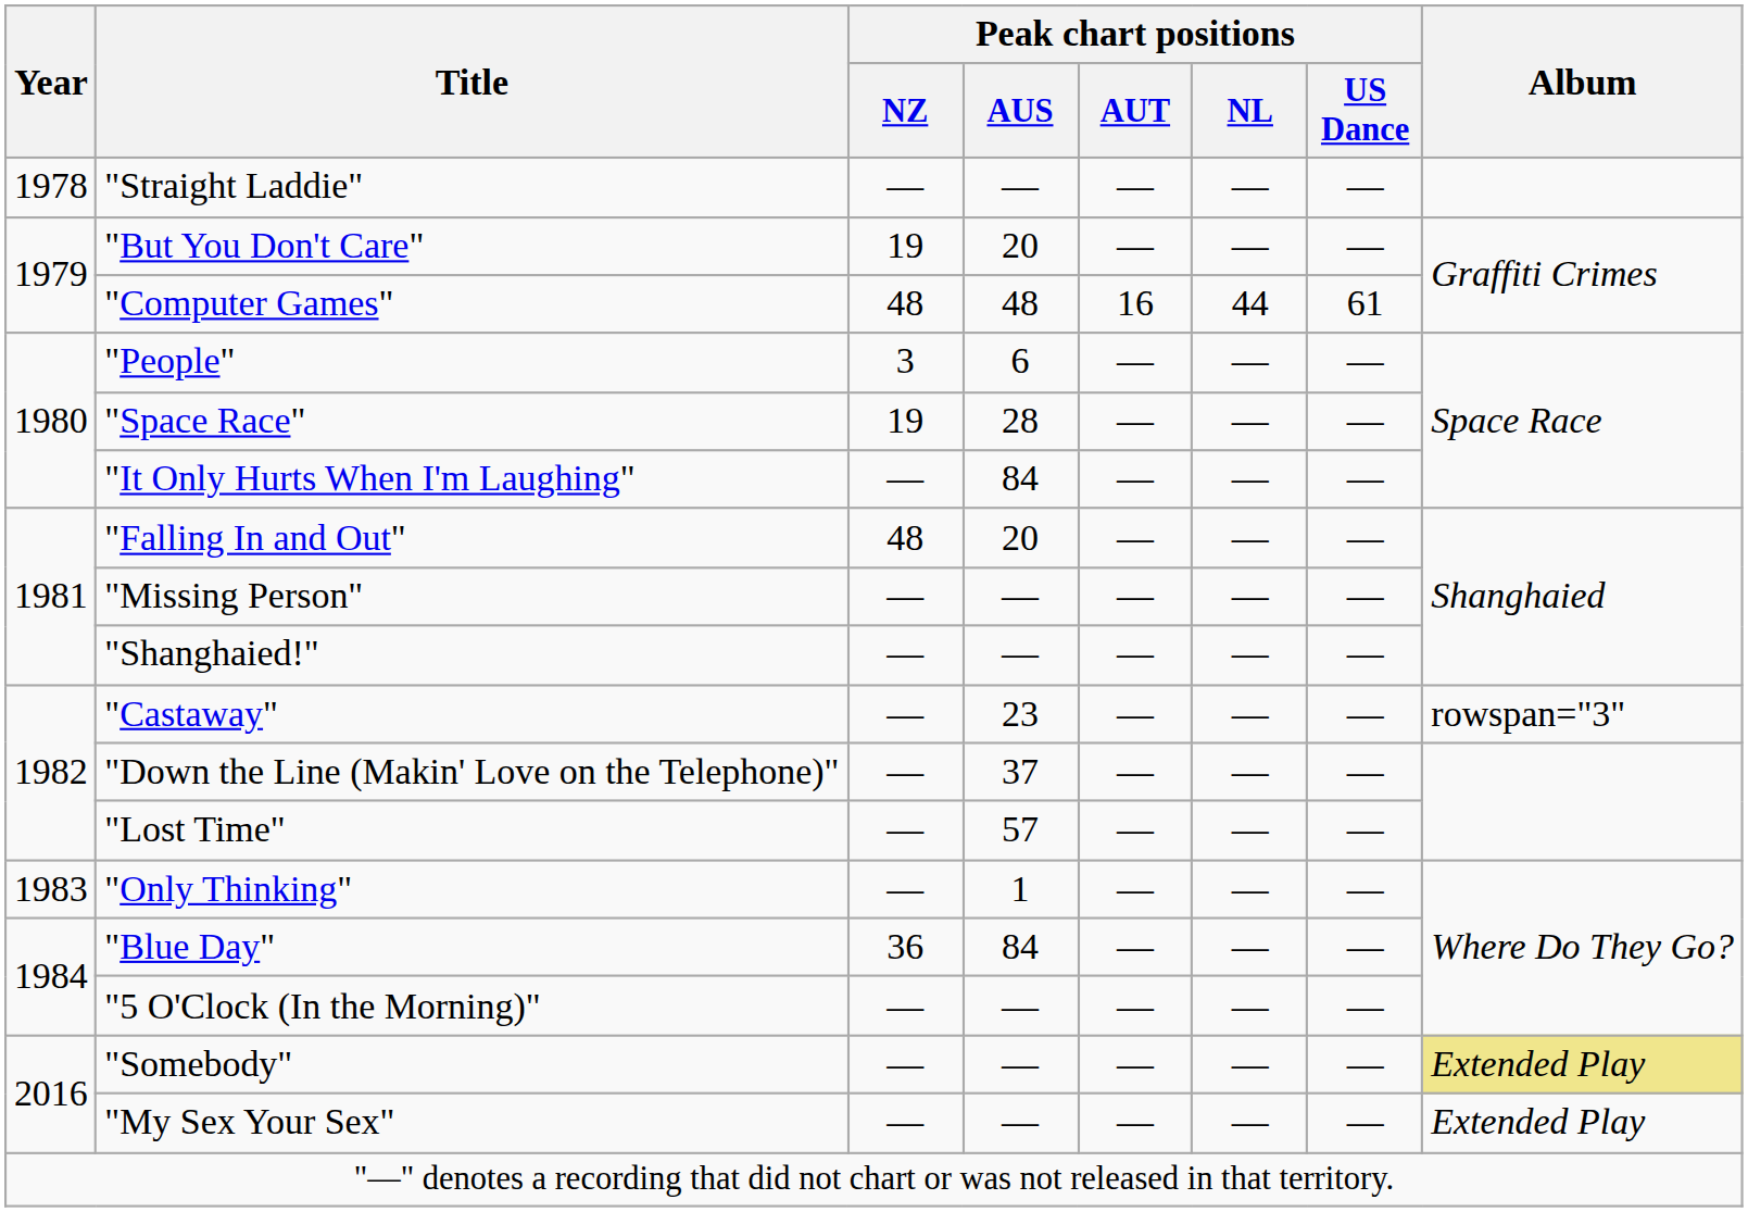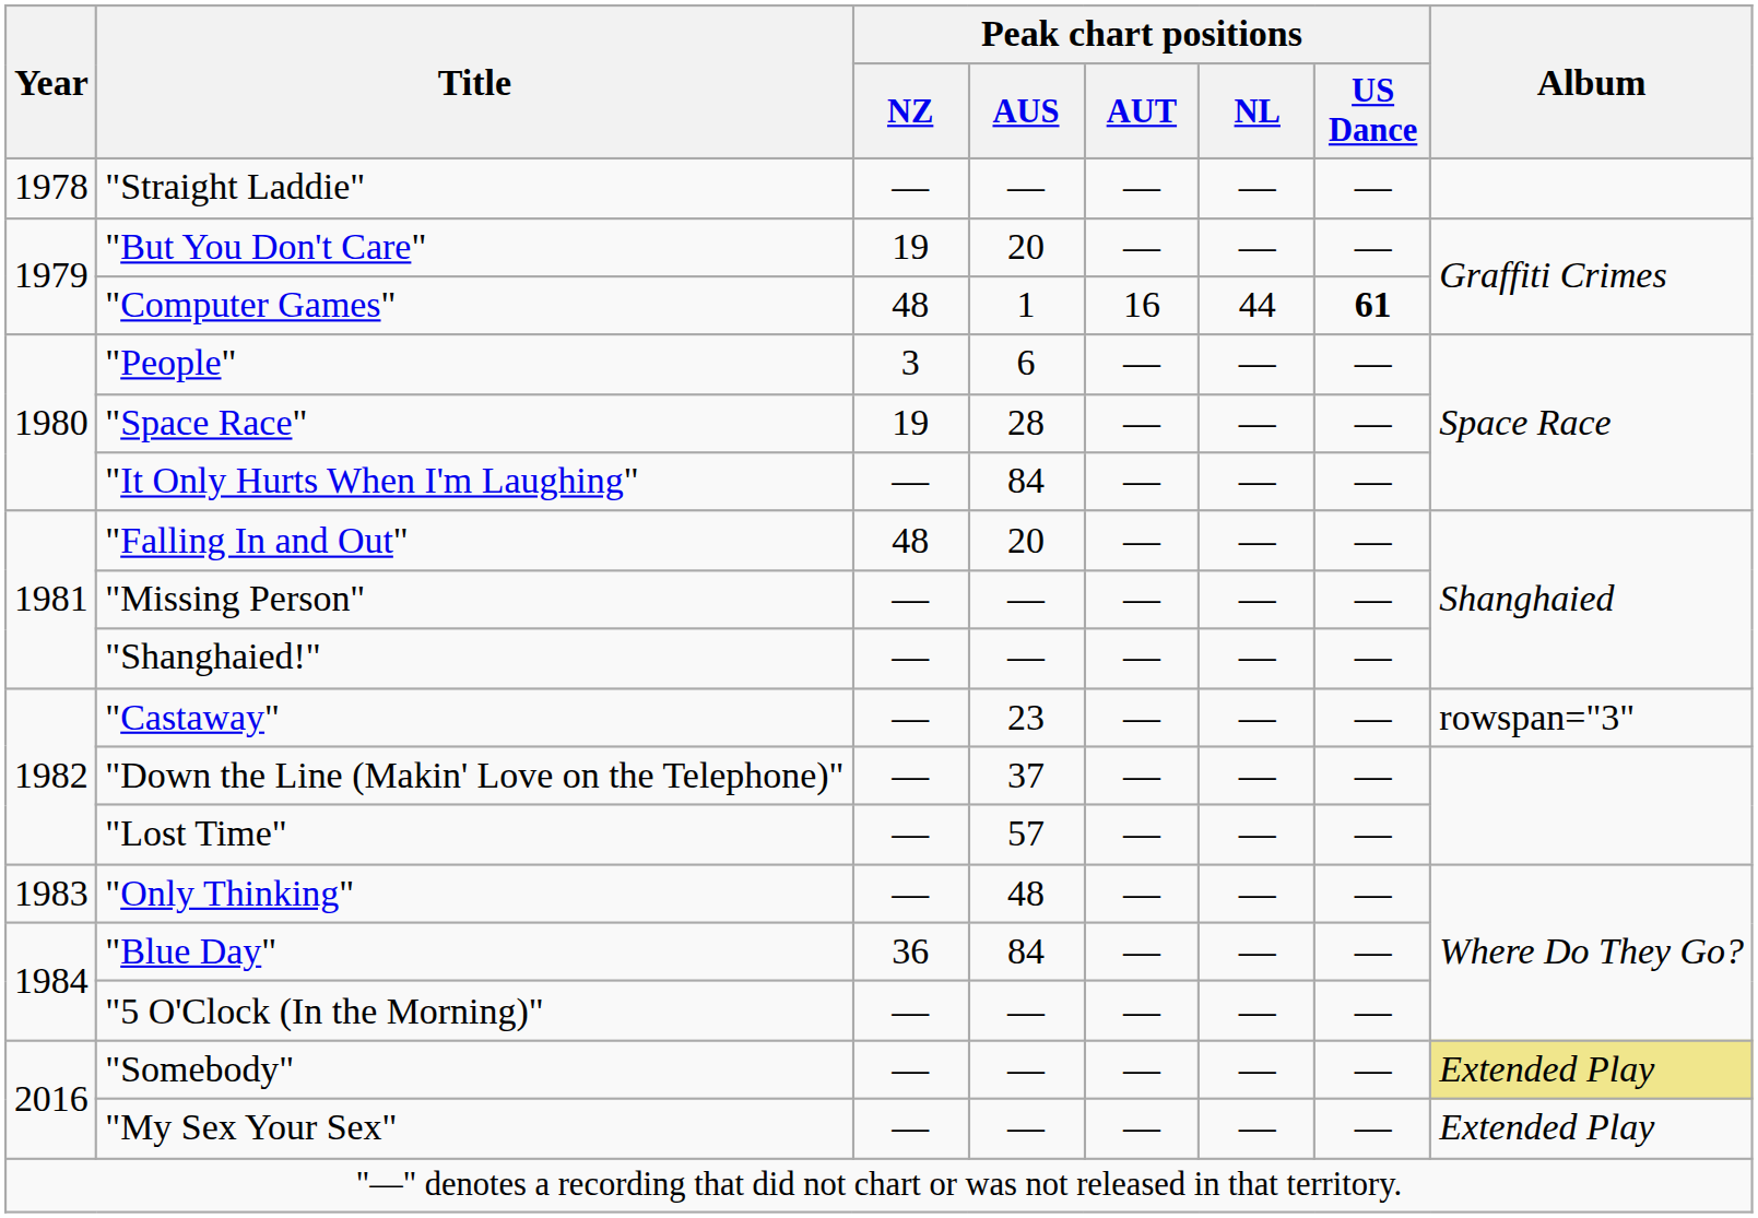"Computer Games" | Peak chart positions / AUS: 48 -> 1
"Computer Games" | Peak chart positions / US Dance: normal -> bold
"Only Thinking" | Peak chart positions / AUS: 1 -> 48
